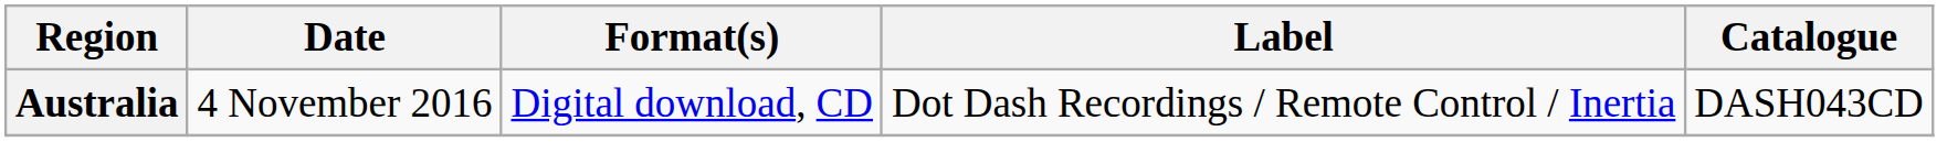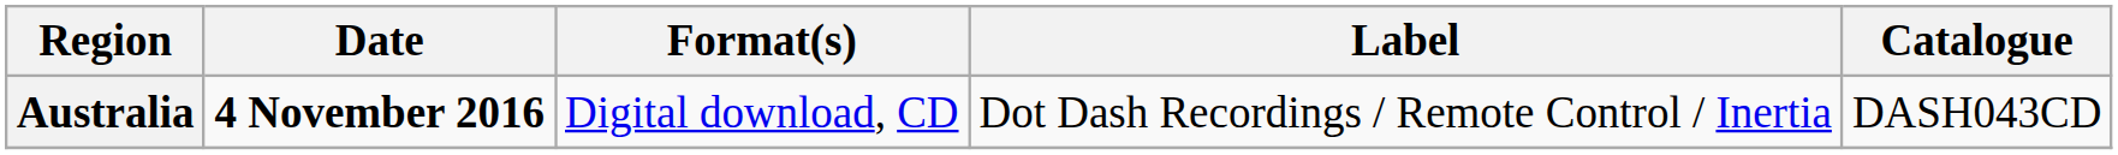Australia | Date: normal -> bold
